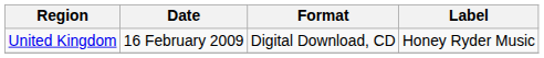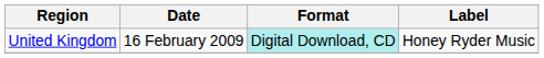United Kingdom | Format: no background -> paleturquoise background
